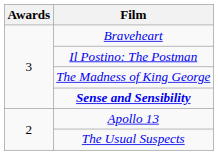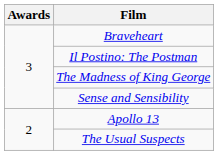Sense and Sensibility | Film: bold -> normal
